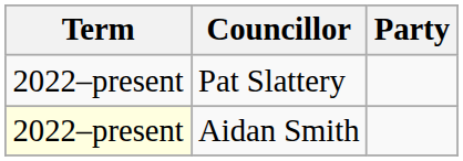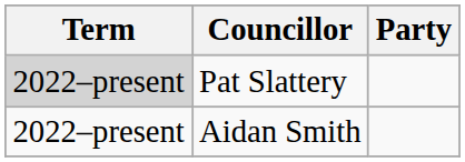Pat Slattery | Term: no background -> lightgrey background
Aidan Smith | Term: lightyellow background -> no background
